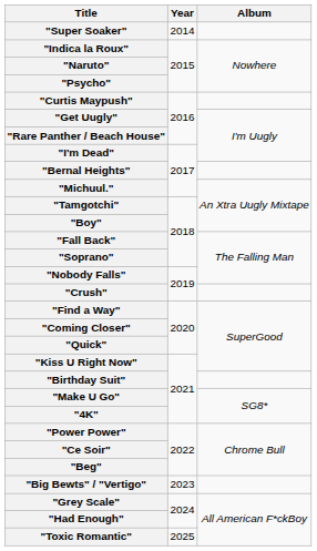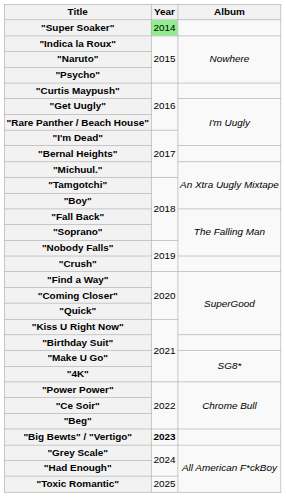"Super Soaker" | Year: no background -> lightgreen background
"Big Bewts" / "Vertigo" | Year: normal -> bold
